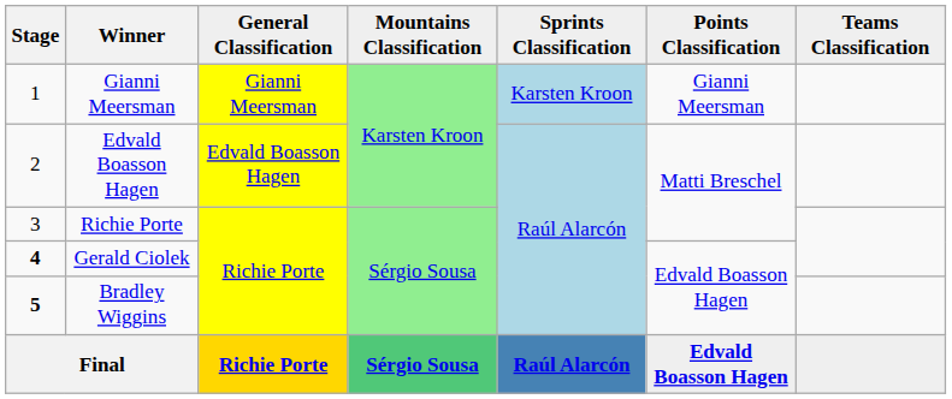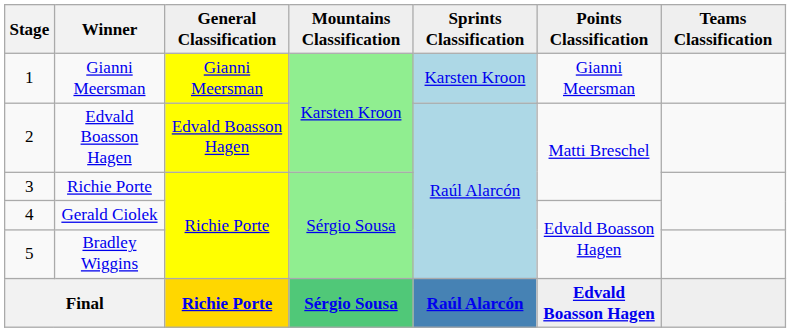Gerald Ciolek | Stage: bold -> normal
Bradley Wiggins | Stage: bold -> normal
